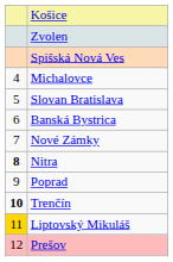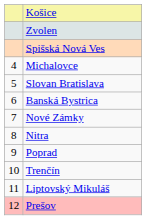Nitra | column 1: bold -> normal
Trenčín | column 1: bold -> normal
Liptovský Mikuláš | column 1: gold background -> no background
